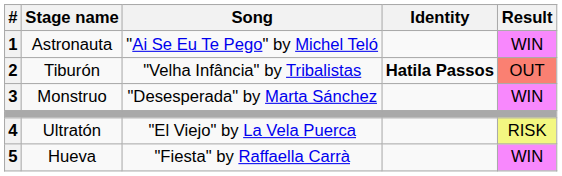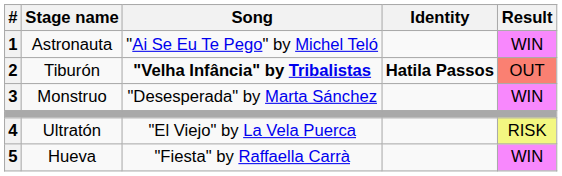Tiburón | Song: normal -> bold
